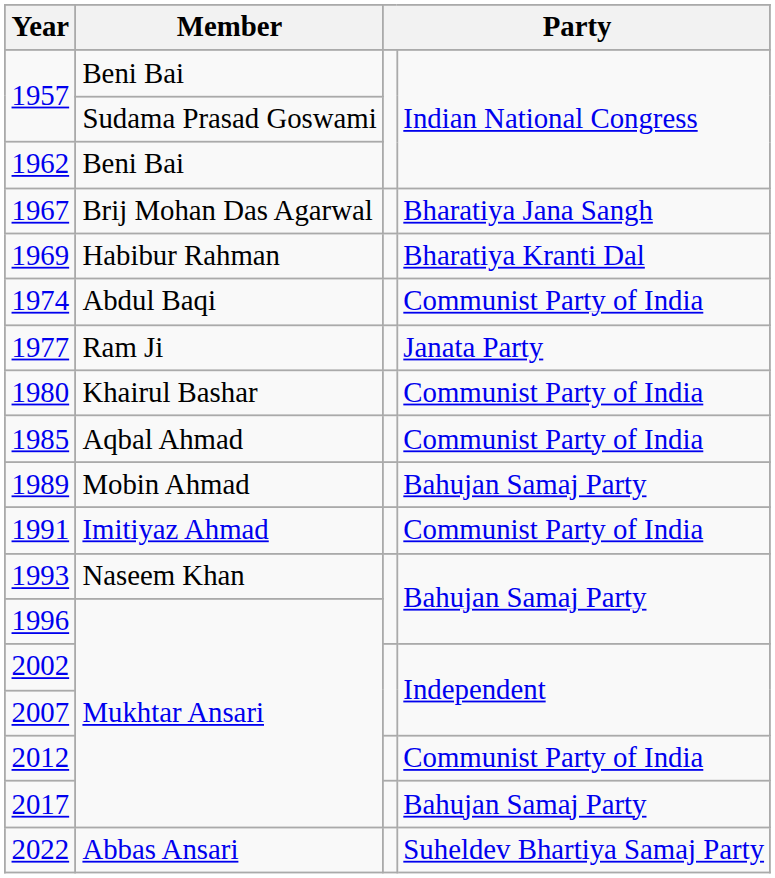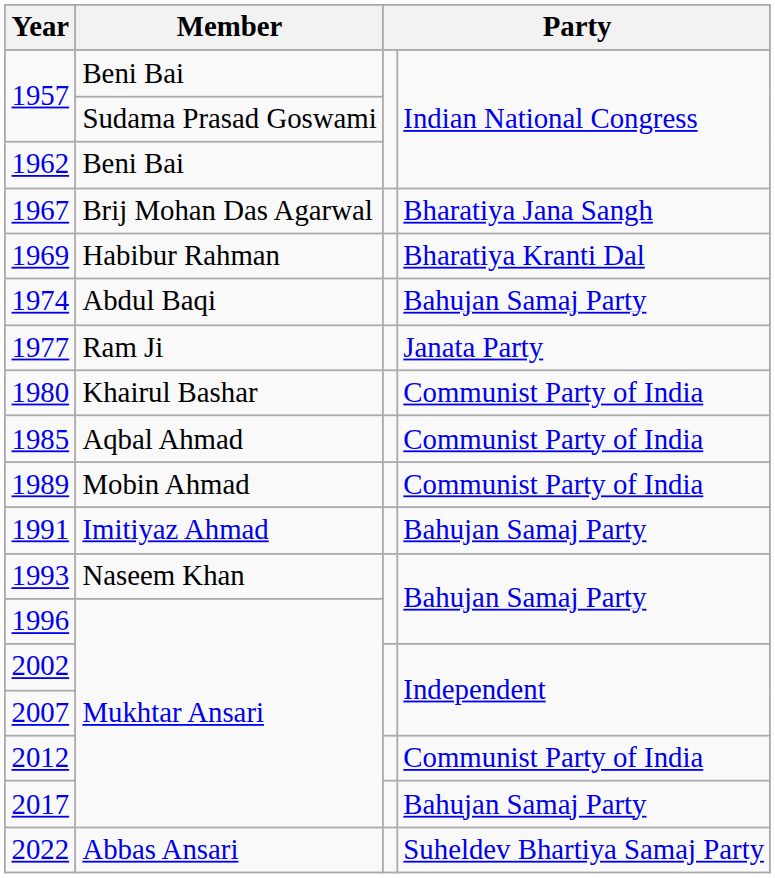1974 | column 4: Communist Party of India -> Bahujan Samaj Party
1989 | column 4: Bahujan Samaj Party -> Communist Party of India
1991 | column 4: Communist Party of India -> Bahujan Samaj Party
